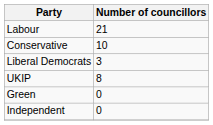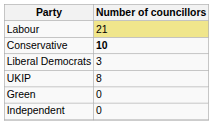Labour | Number of councillors: no background -> khaki background
Conservative | Number of councillors: normal -> bold
